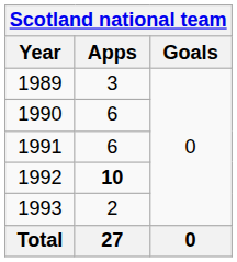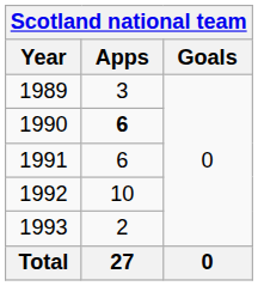1990 | Apps: normal -> bold
1992 | Apps: bold -> normal
